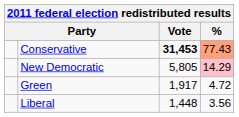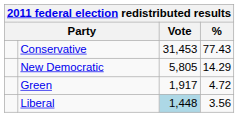Conservative | Vote: bold -> normal
Conservative | %: lightsalmon background -> no background
New Democratic | %: pink background -> no background
Liberal | Vote: no background -> lightblue background
